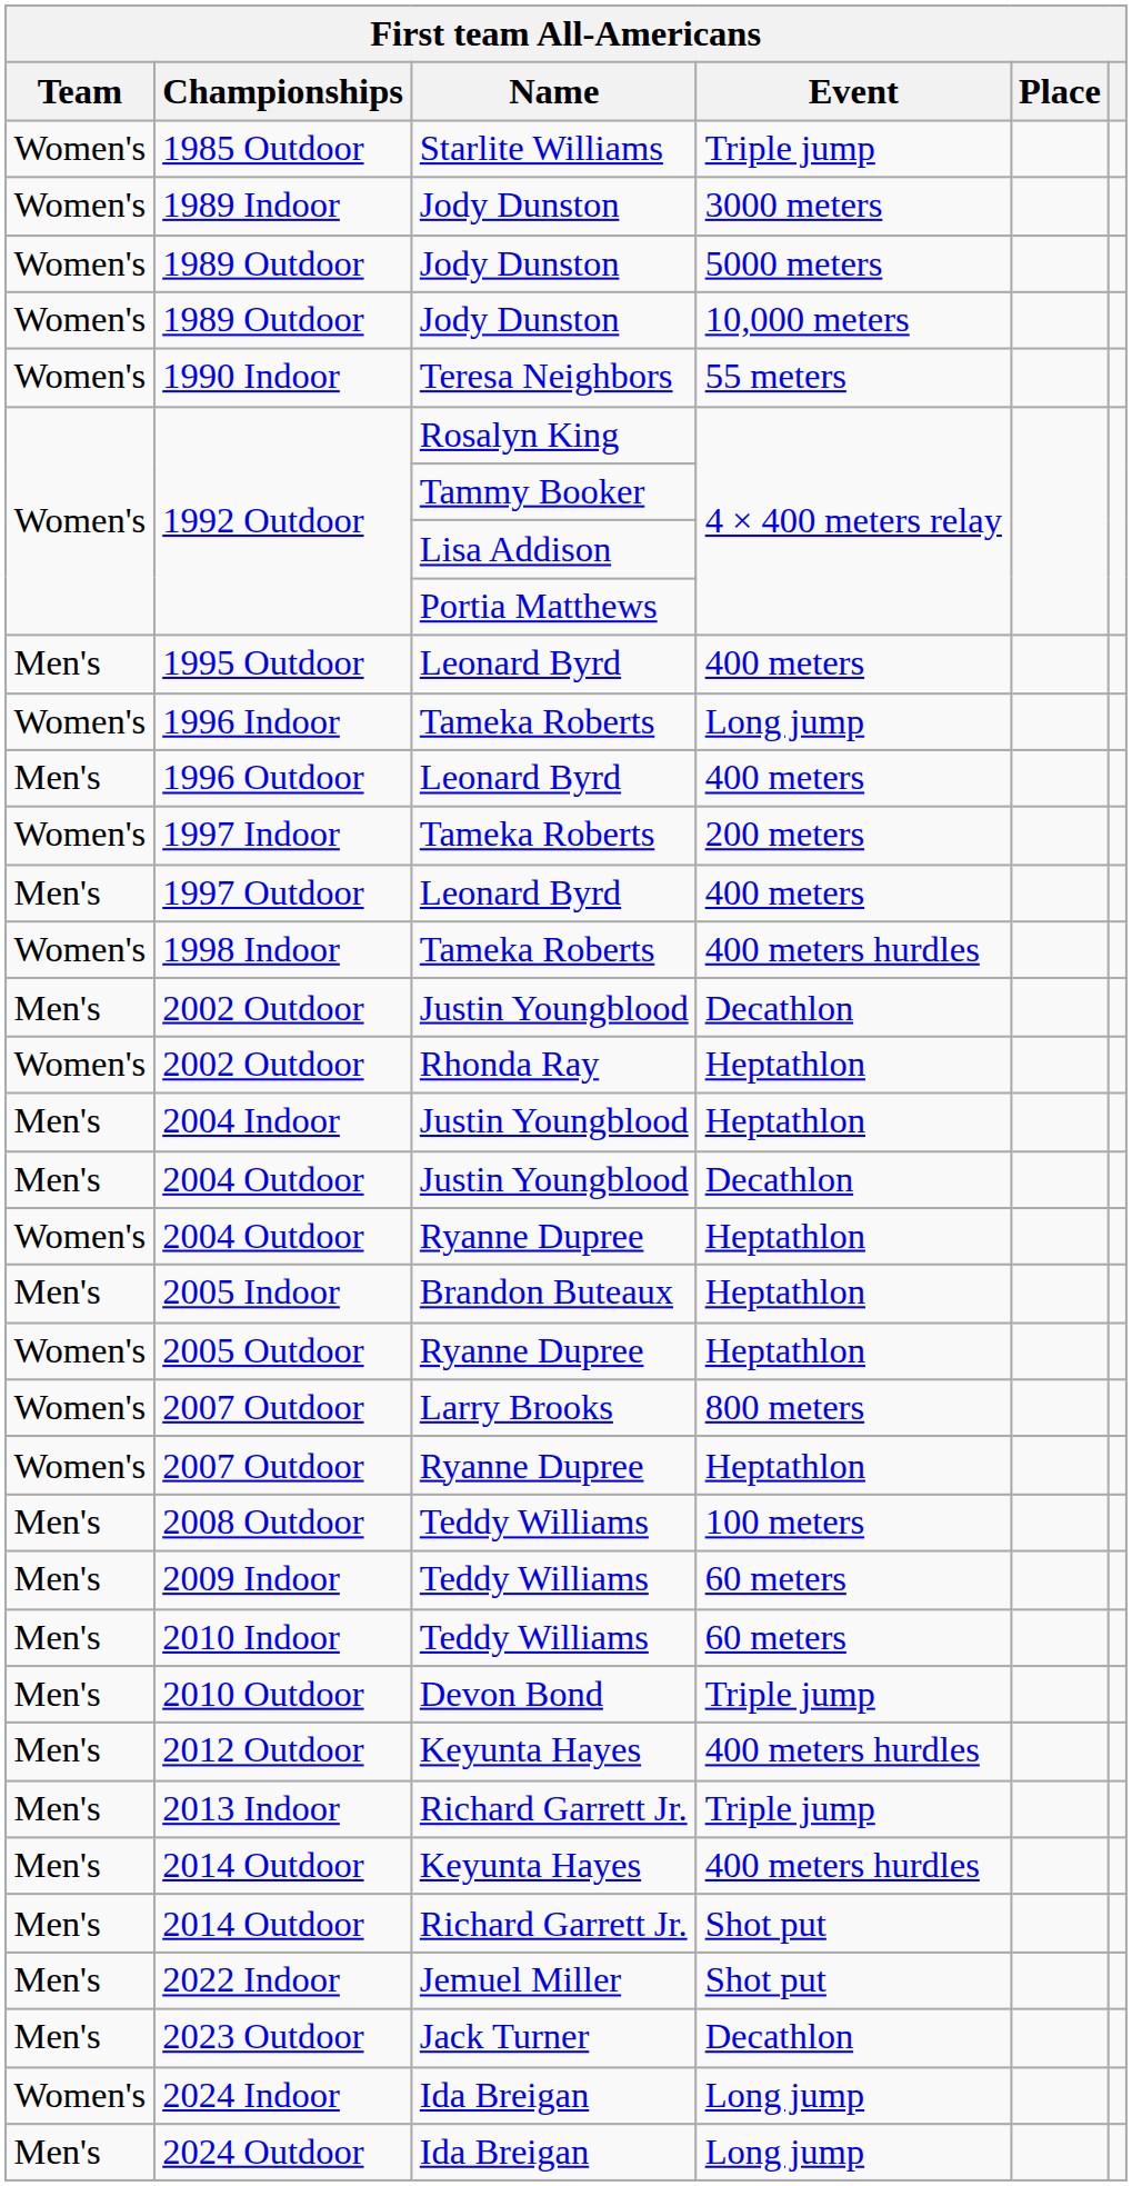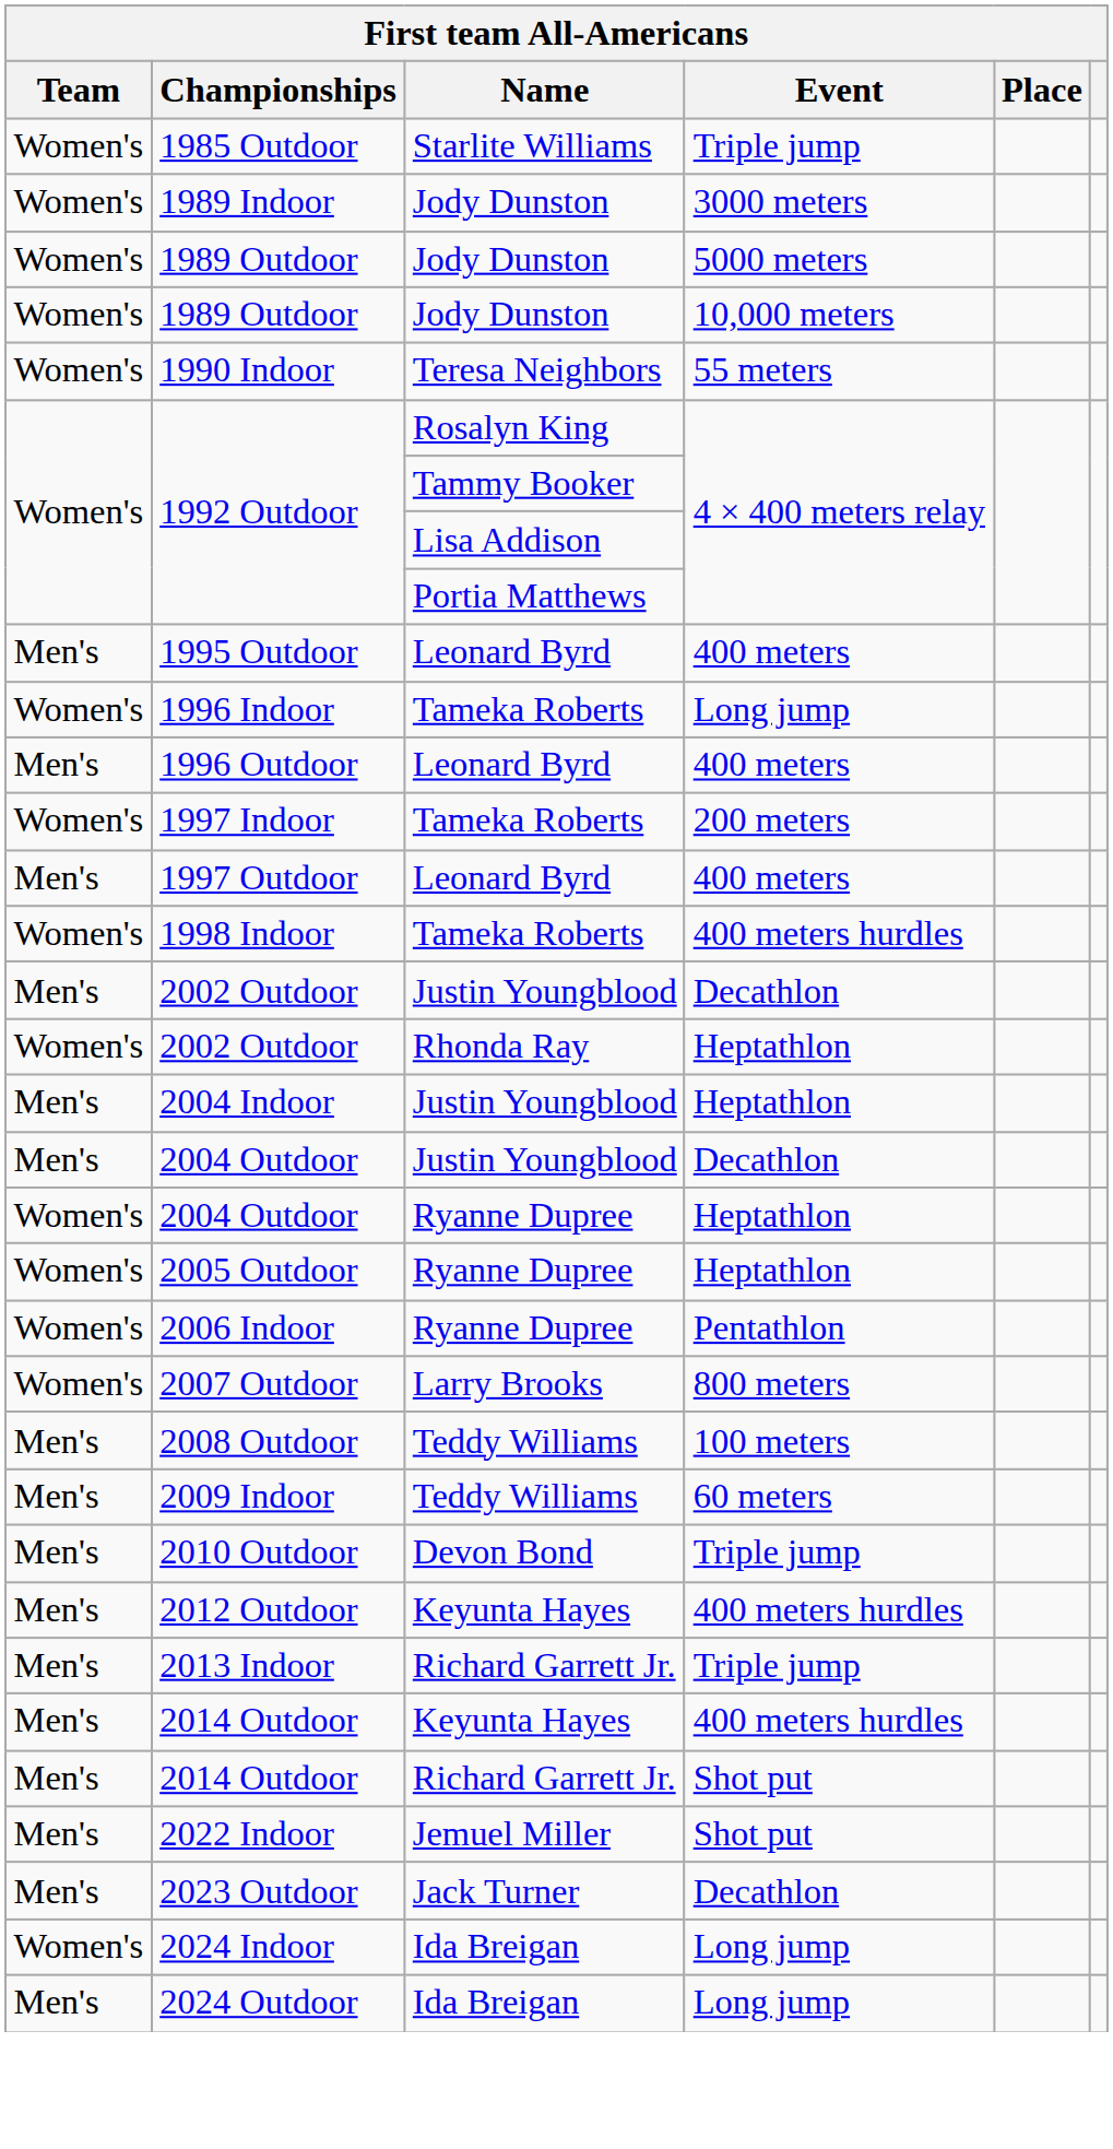- row: Men's | 2005 Indoor | Brandon Buteaux | Heptathlon
+ row: Women's | 2006 Indoor | Ryanne Dupree | Pentathlon
- row: Women's | 2007 Outdoor | Ryanne Dupree | Heptathlon
- row: Men's | 2010 Indoor | Teddy Williams | 60 meters
